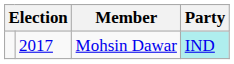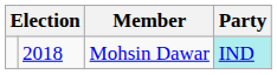Mohsin Dawar | column 2: 2017 -> 2018
